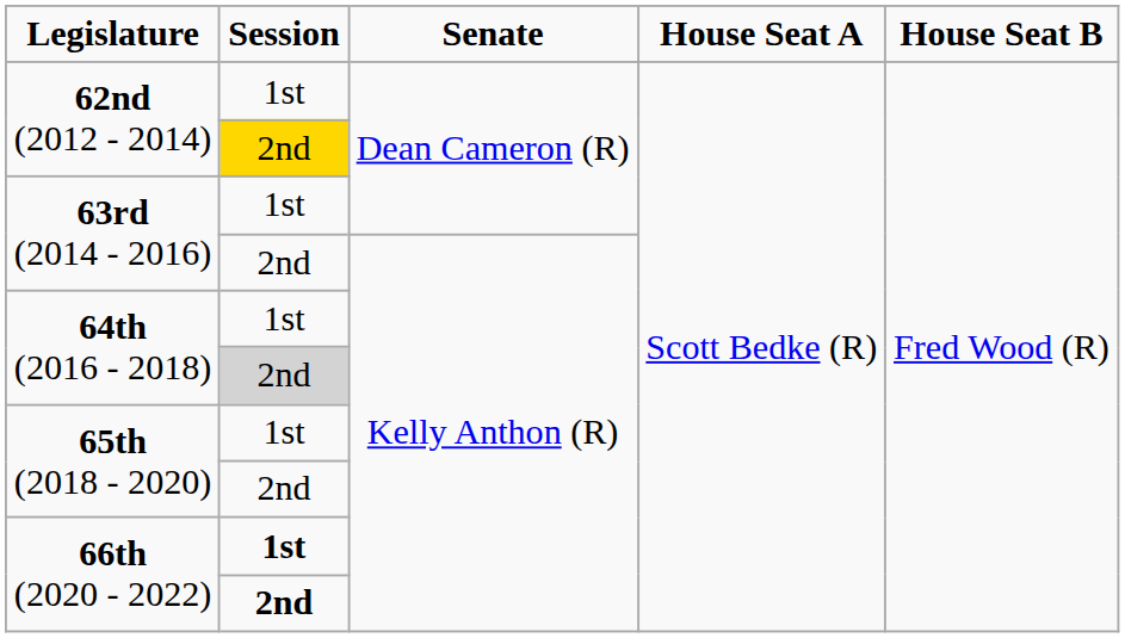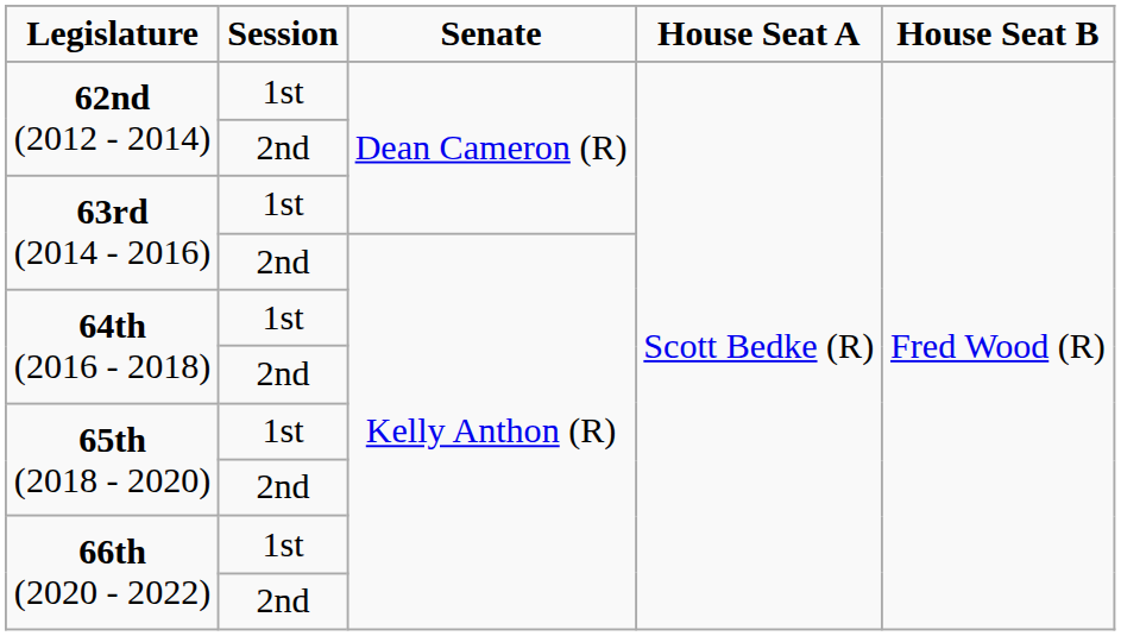62nd (2012 - 2014) / 2nd | Session: gold background -> no background
64th (2016 - 2018) / 2nd | Session: lightgrey background -> no background
66th (2020 - 2022) / 1st | Session: bold -> normal
66th (2020 - 2022) / 2nd | Session: bold -> normal
